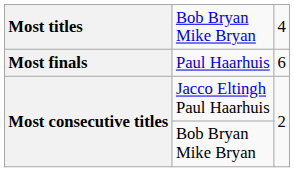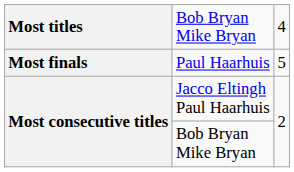Paul Haarhuis | column 3: 6 -> 5
